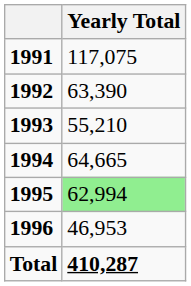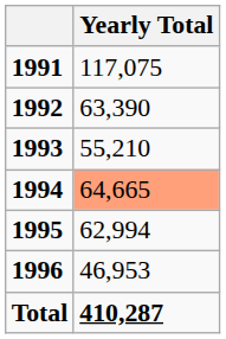1994 | Yearly Total: no background -> lightsalmon background
1995 | Yearly Total: lightgreen background -> no background
